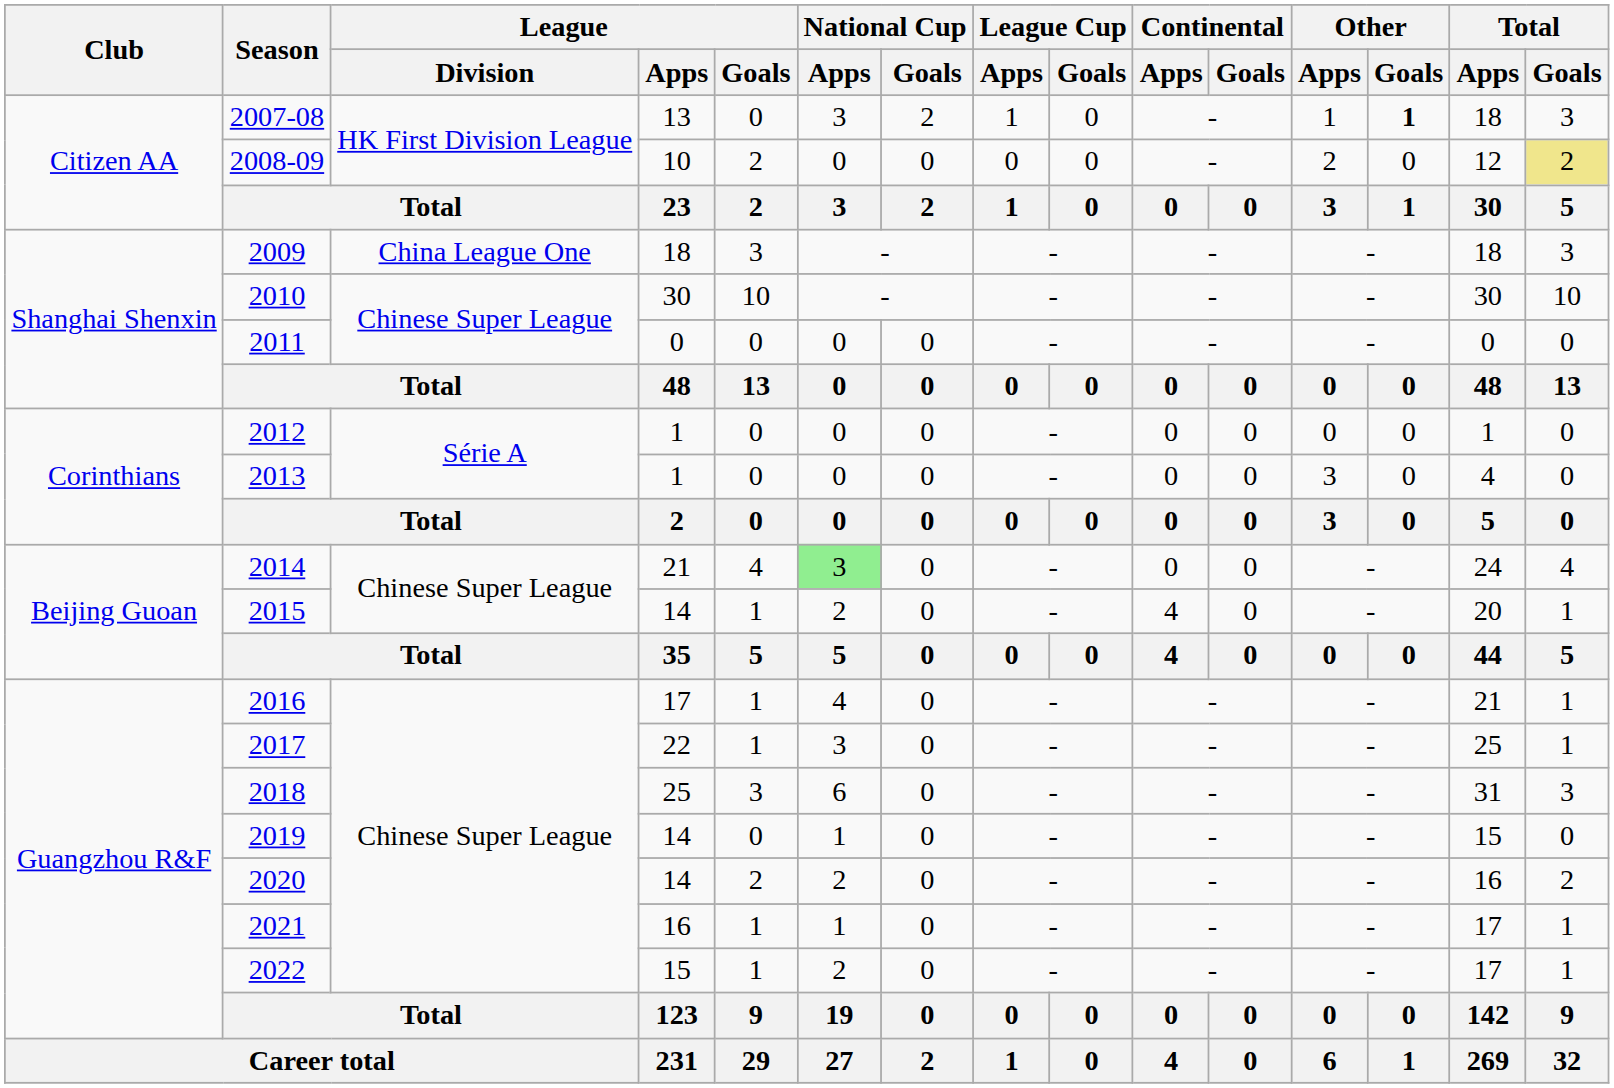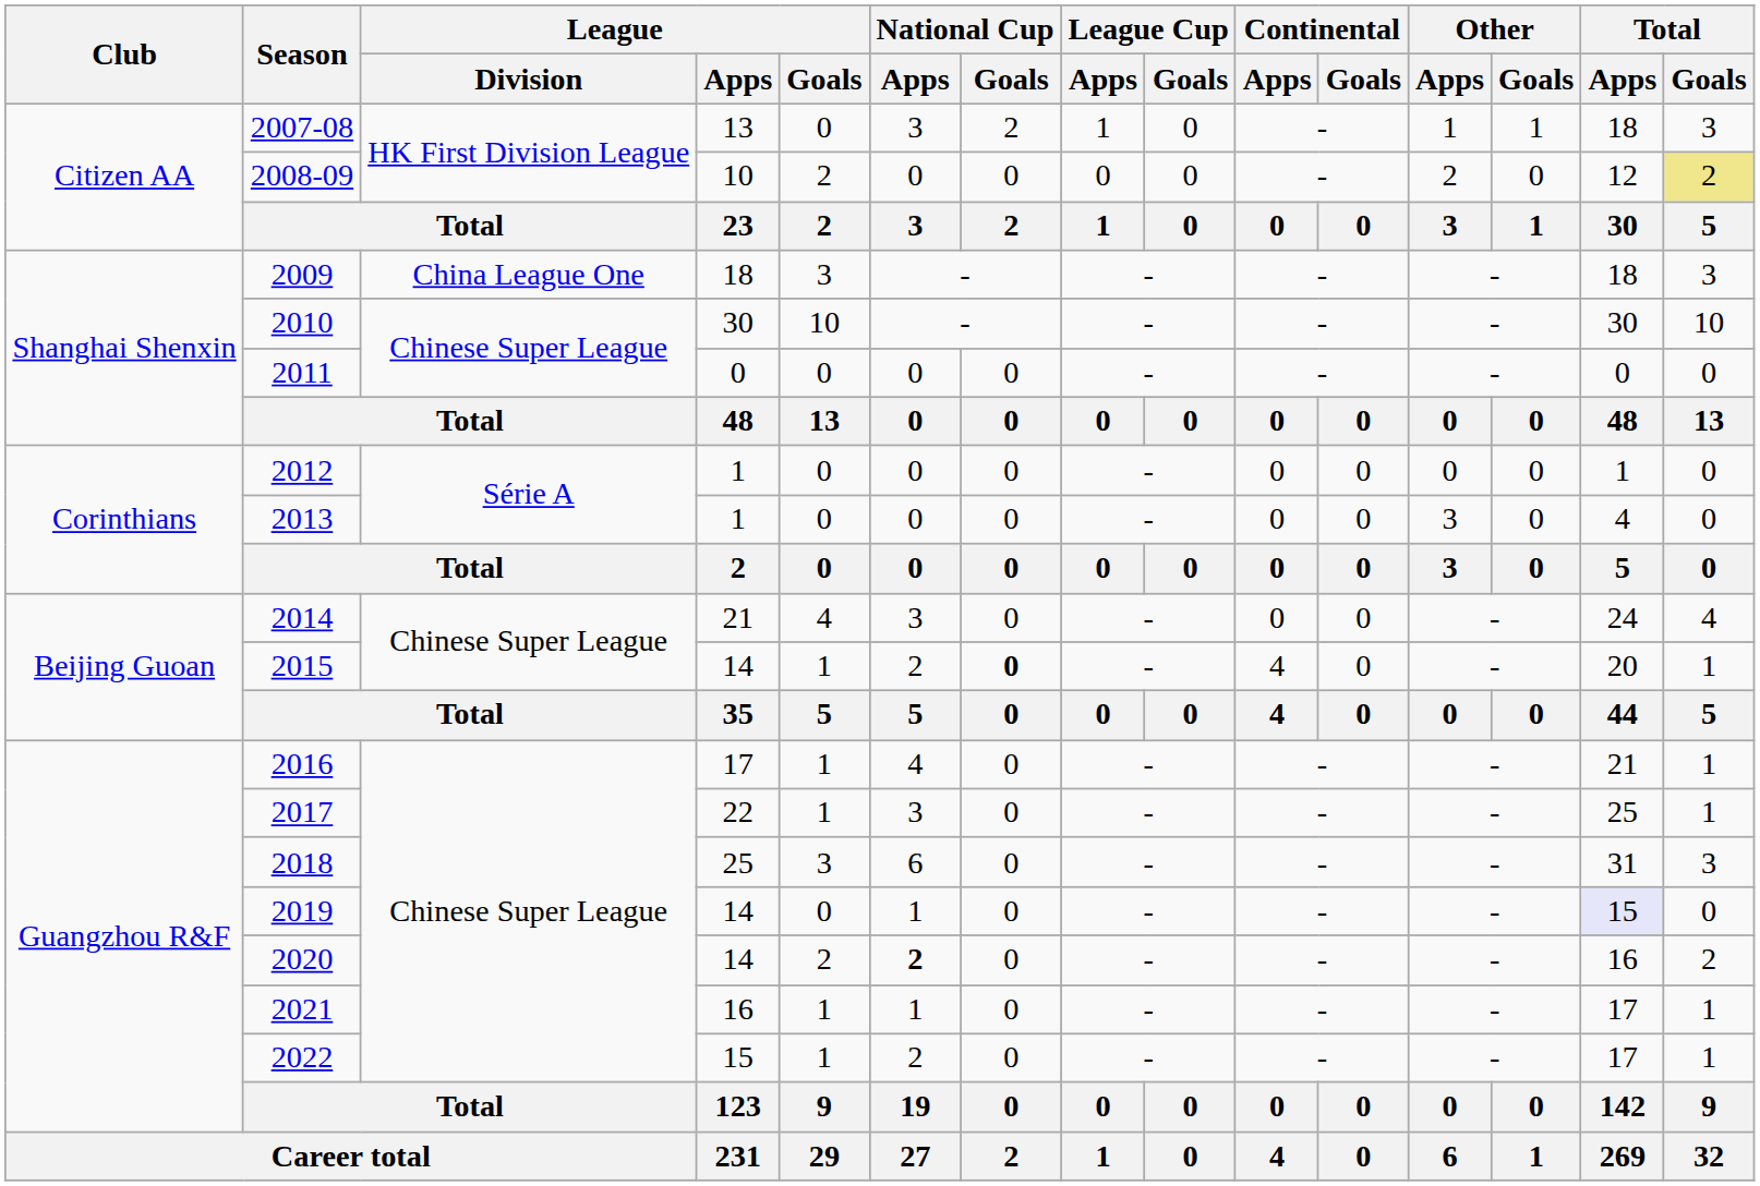2007-08 | Other / Goals: bold -> normal
2014 | National Cup / Apps: lightgreen background -> no background
2015 | National Cup / Goals: normal -> bold
2019 | Total / Apps: no background -> lavender background
2020 | National Cup / Apps: normal -> bold
